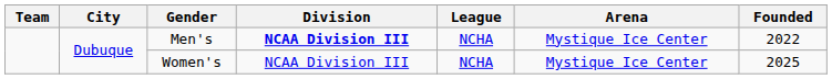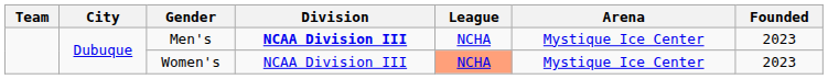Men's | Founded: 2022 -> 2023
Women's | League: no background -> lightsalmon background
Women's | Founded: 2025 -> 2023
